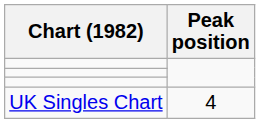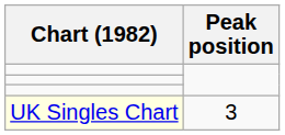row 5 | Chart (1982): no background -> lightyellow background
row 5 | Peak position: 4 -> 3
